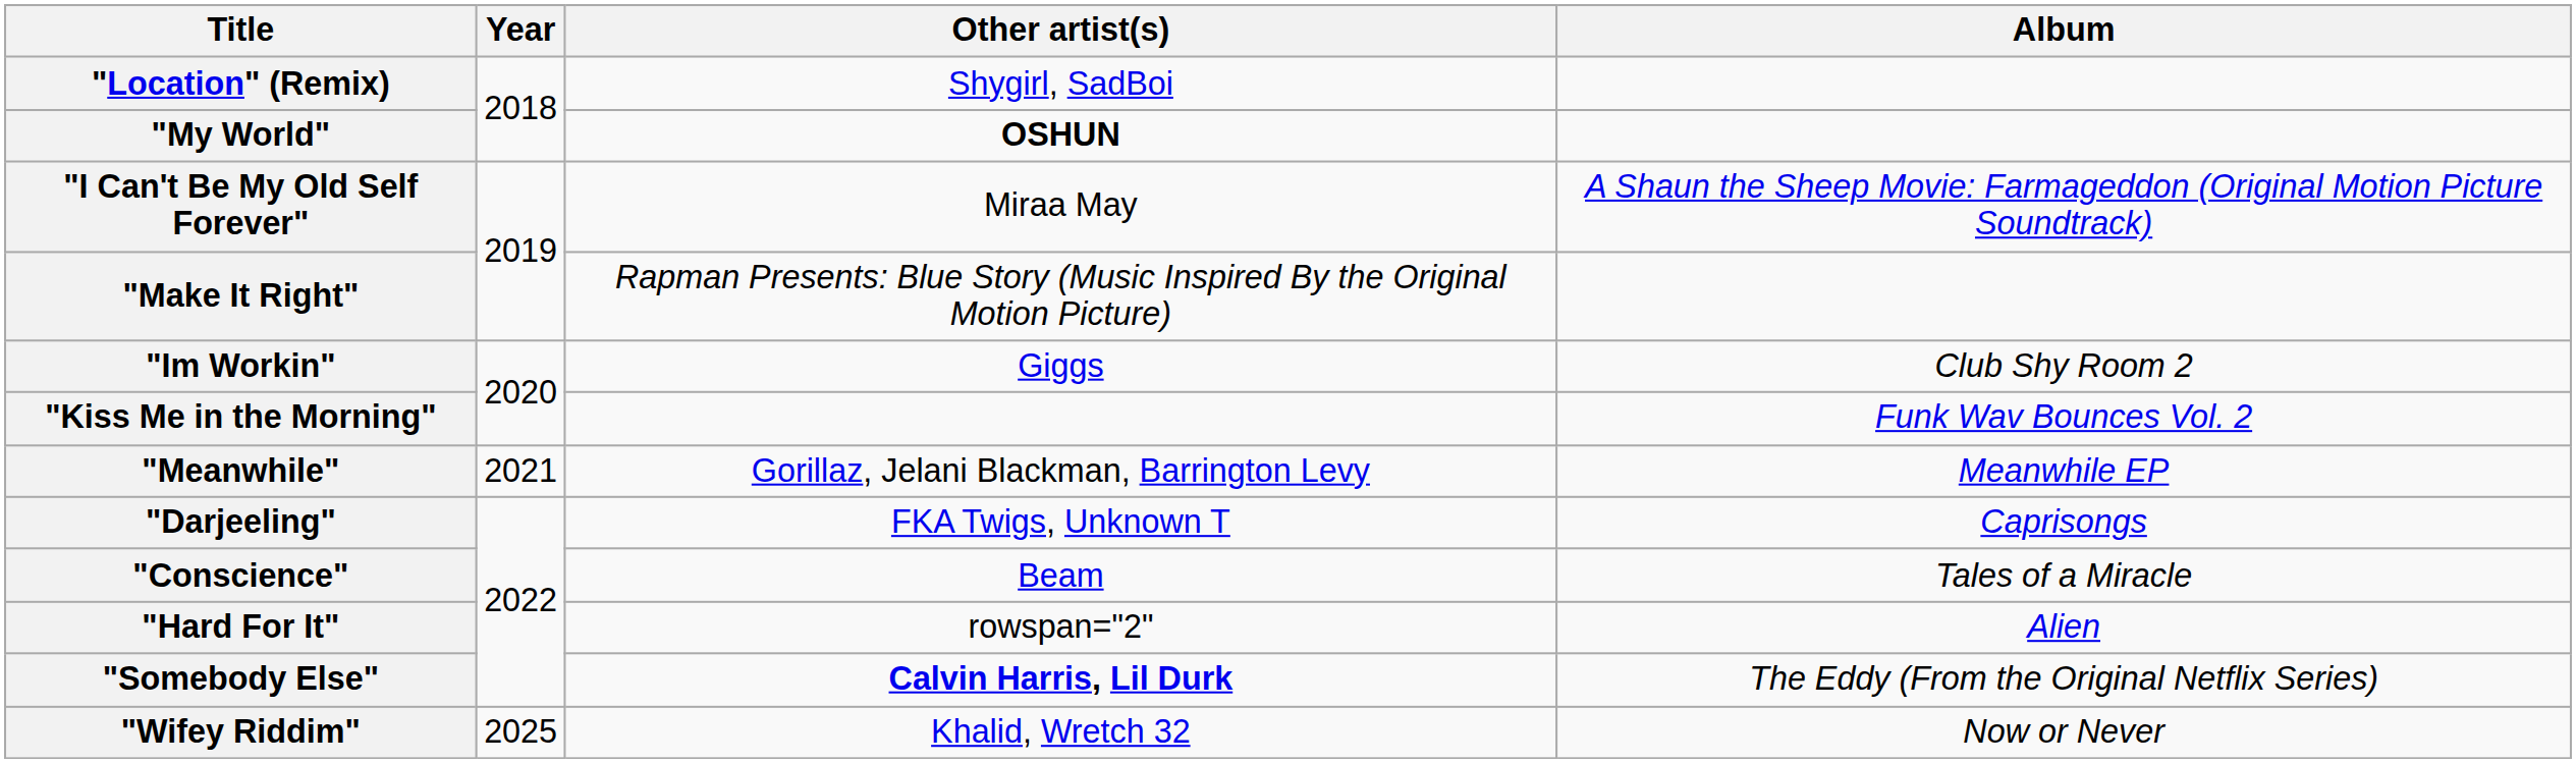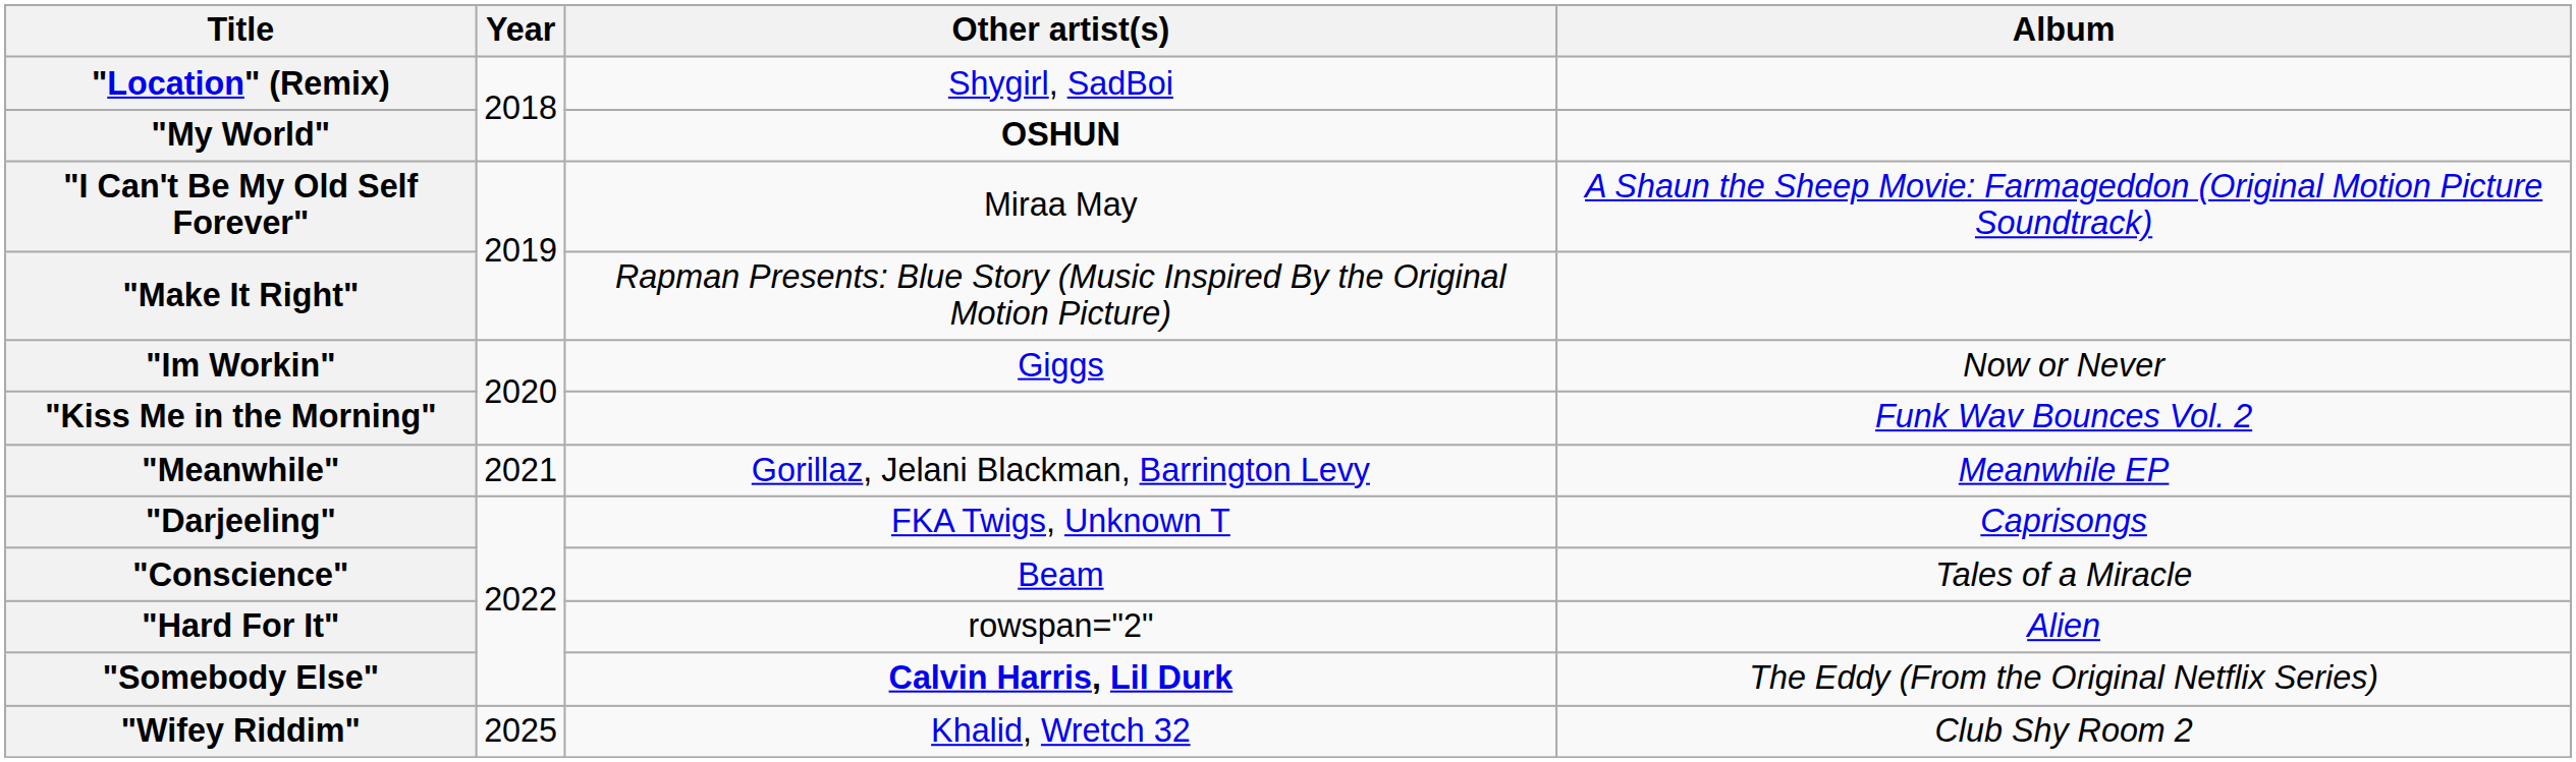"Im Workin" | Album: Club Shy Room 2 -> Now or Never
"Wifey Riddim" | Album: Now or Never -> Club Shy Room 2
